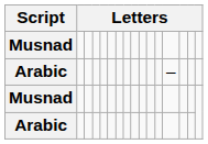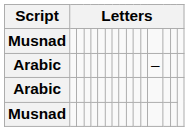row 4 | Script: Musnad -> Arabic
row 5 | Script: Arabic -> Musnad
